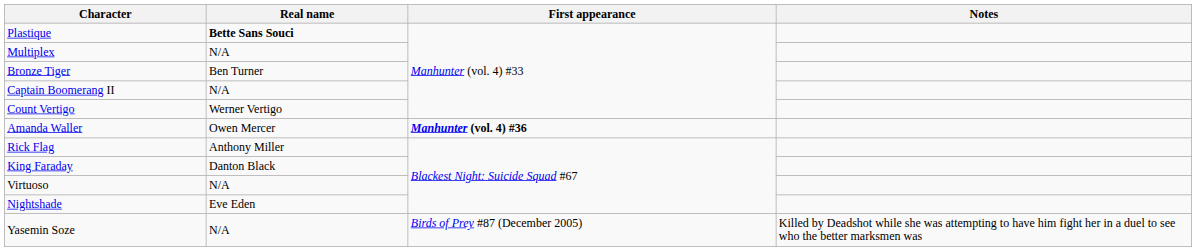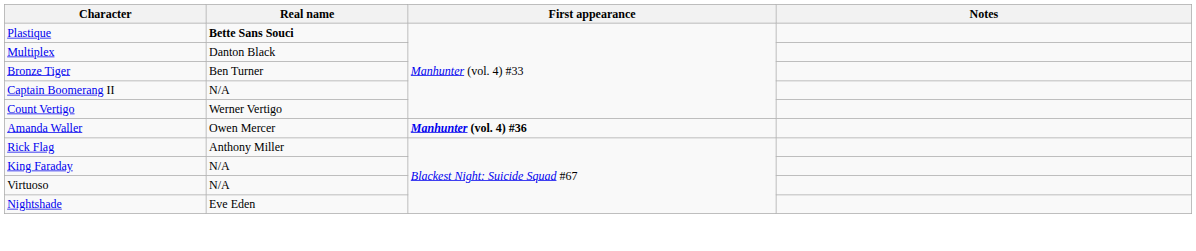Multiplex | Real name: N/A -> Danton Black
King Faraday | Real name: Danton Black -> N/A
- row: Yasemin Soze | N/A | Birds of Prey #87 (December 2005) | Killed by Deadshot while she was attempting to have him fight her in a duel to see who the better marksmen was
